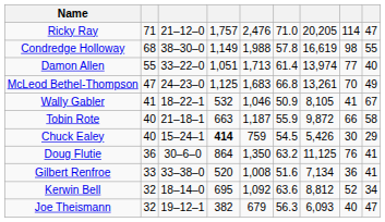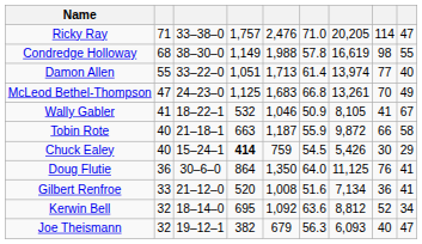Ricky Ray | column 3: 21–12–0 -> 33–38–0
Doug Flutie | column 6: 63.2 -> 64.0
Gilbert Renfroe | column 3: 33–38–0 -> 21–12–0
